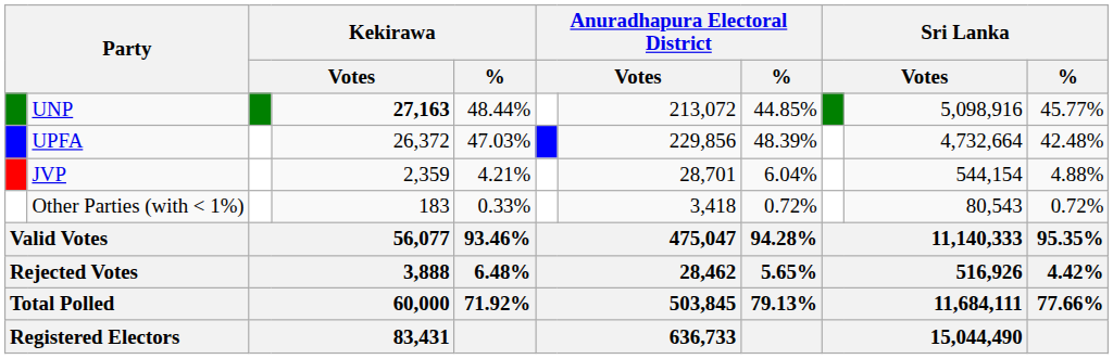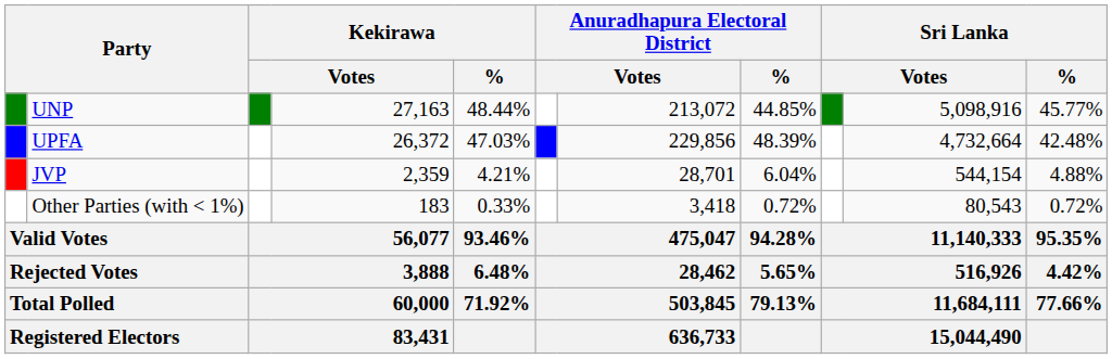UNP | column 4: bold -> normal
